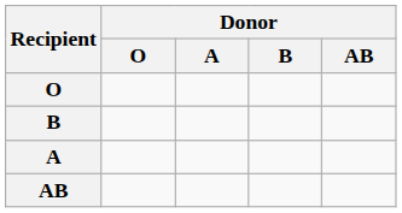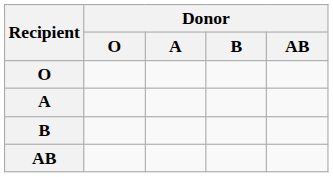row 4 | Recipient: B -> A
row 5 | Recipient: A -> B
